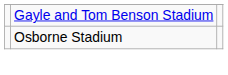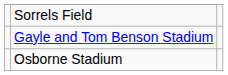+ row: Sorrels Field
